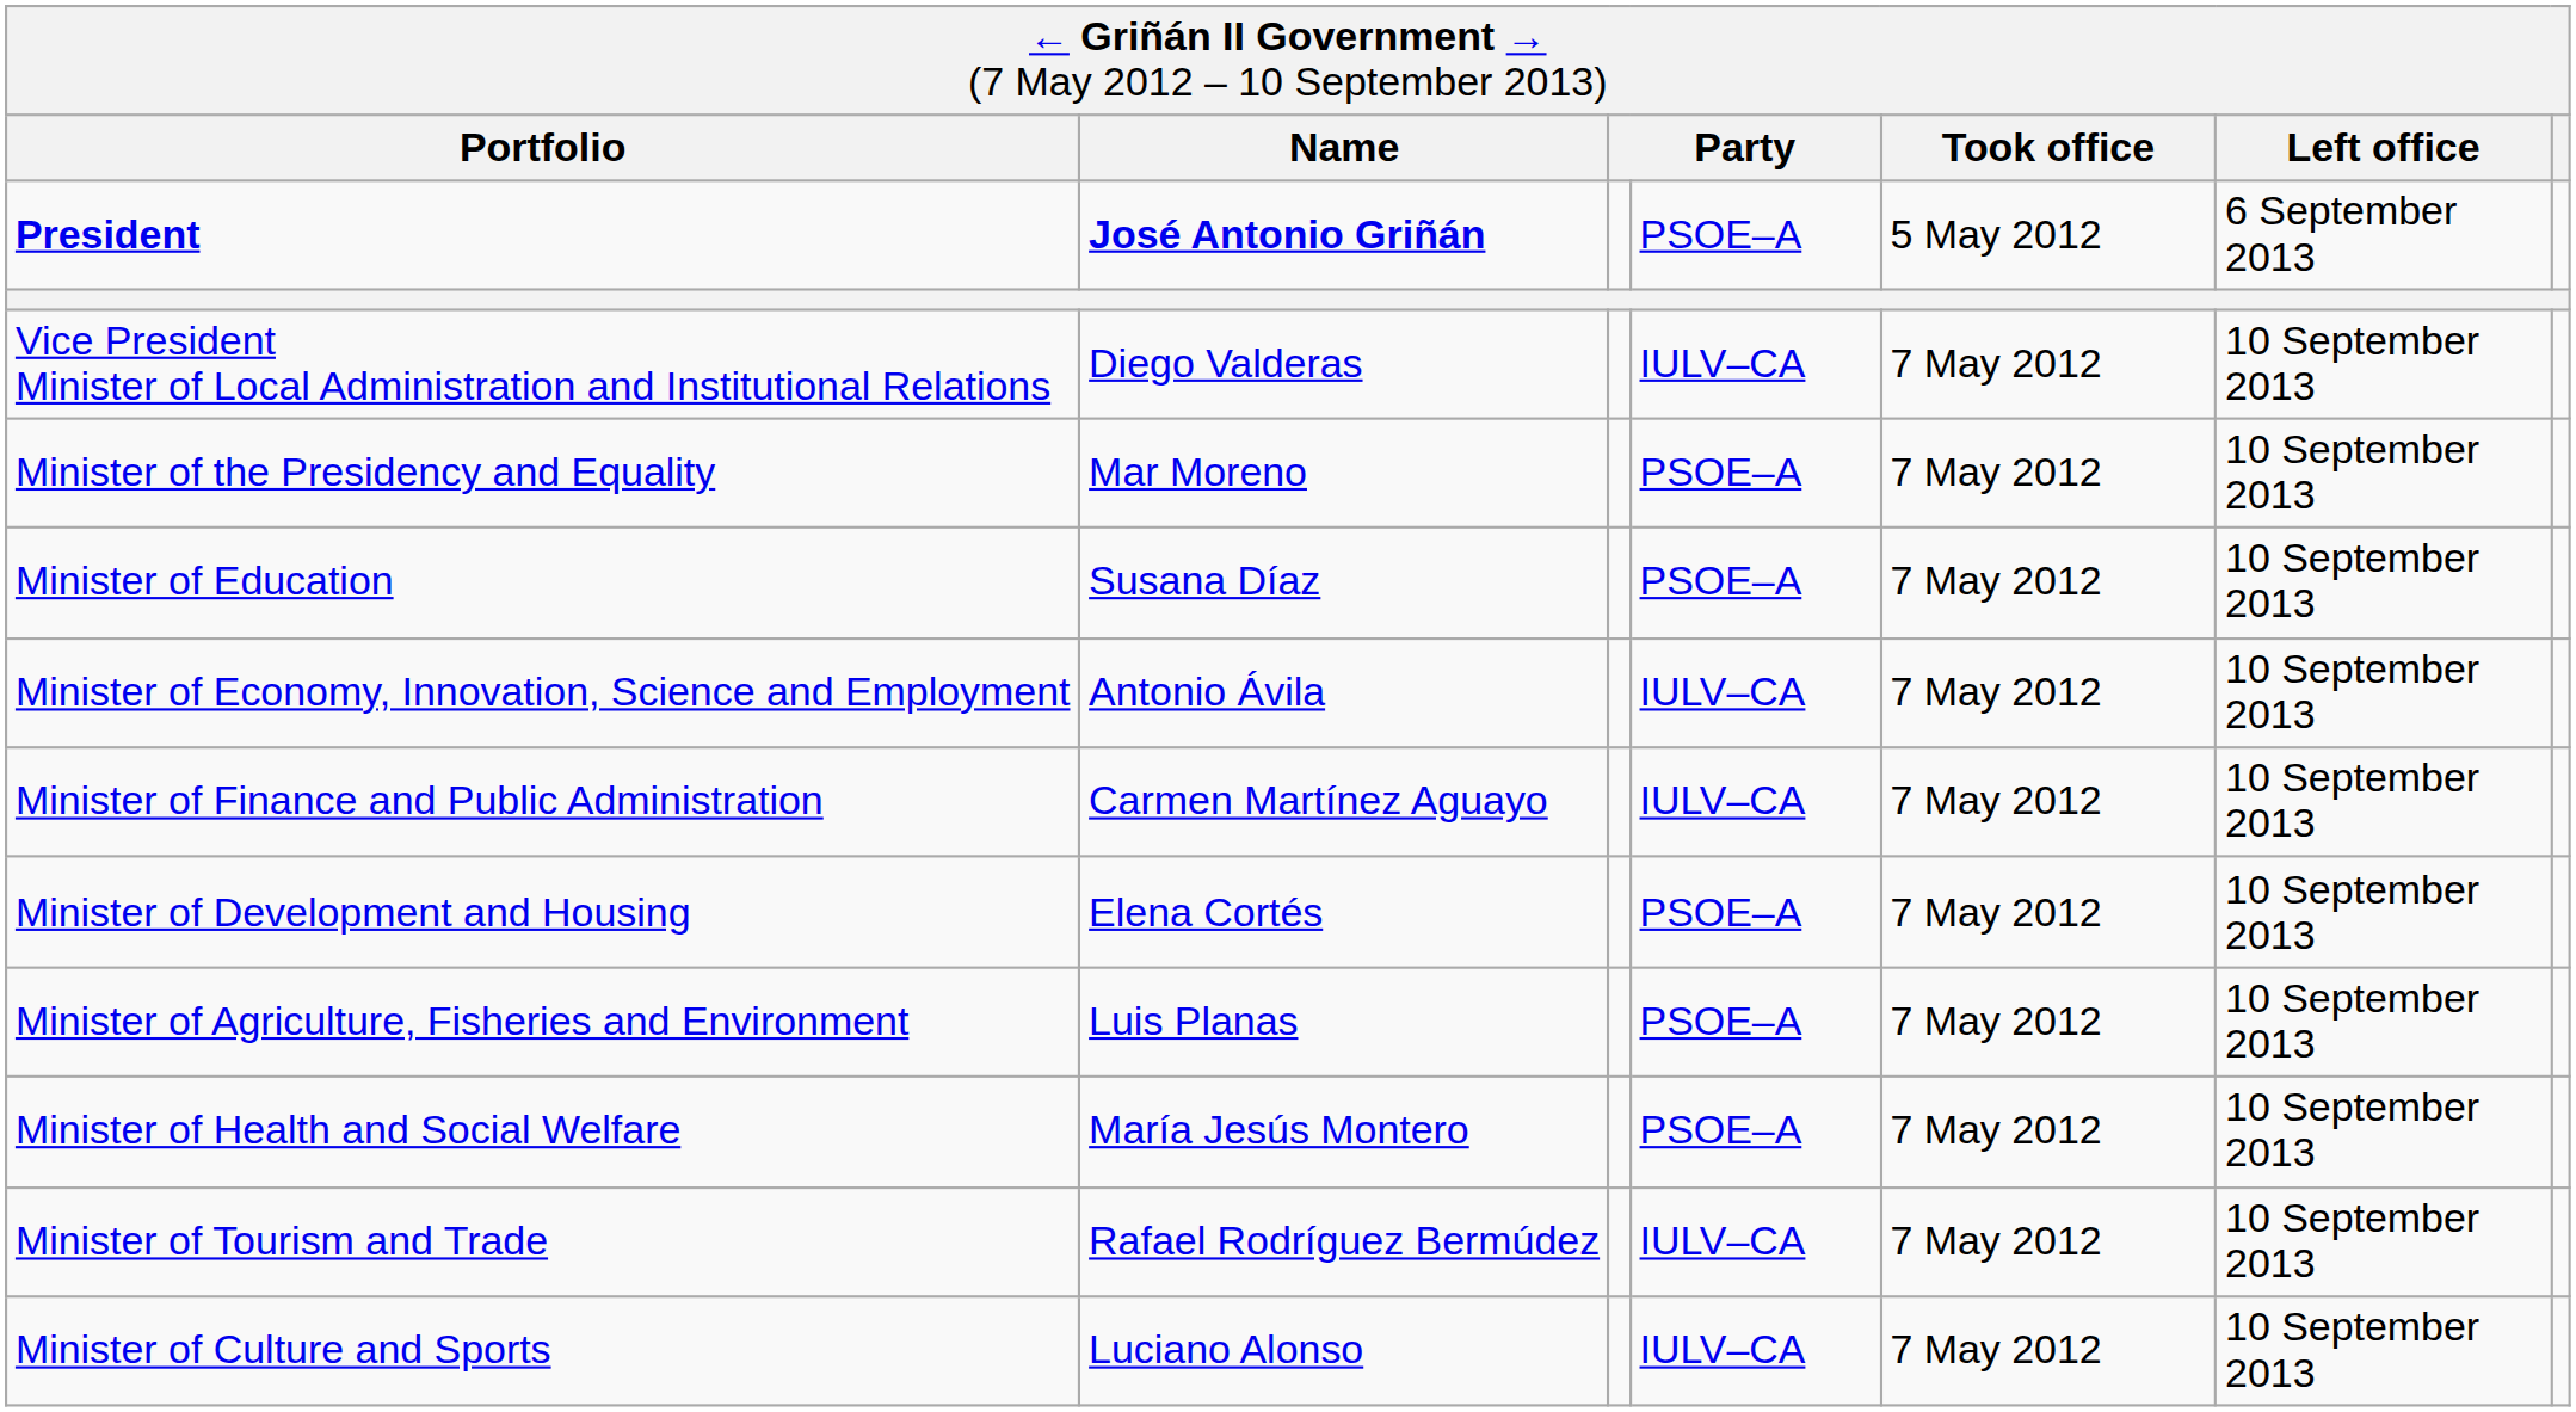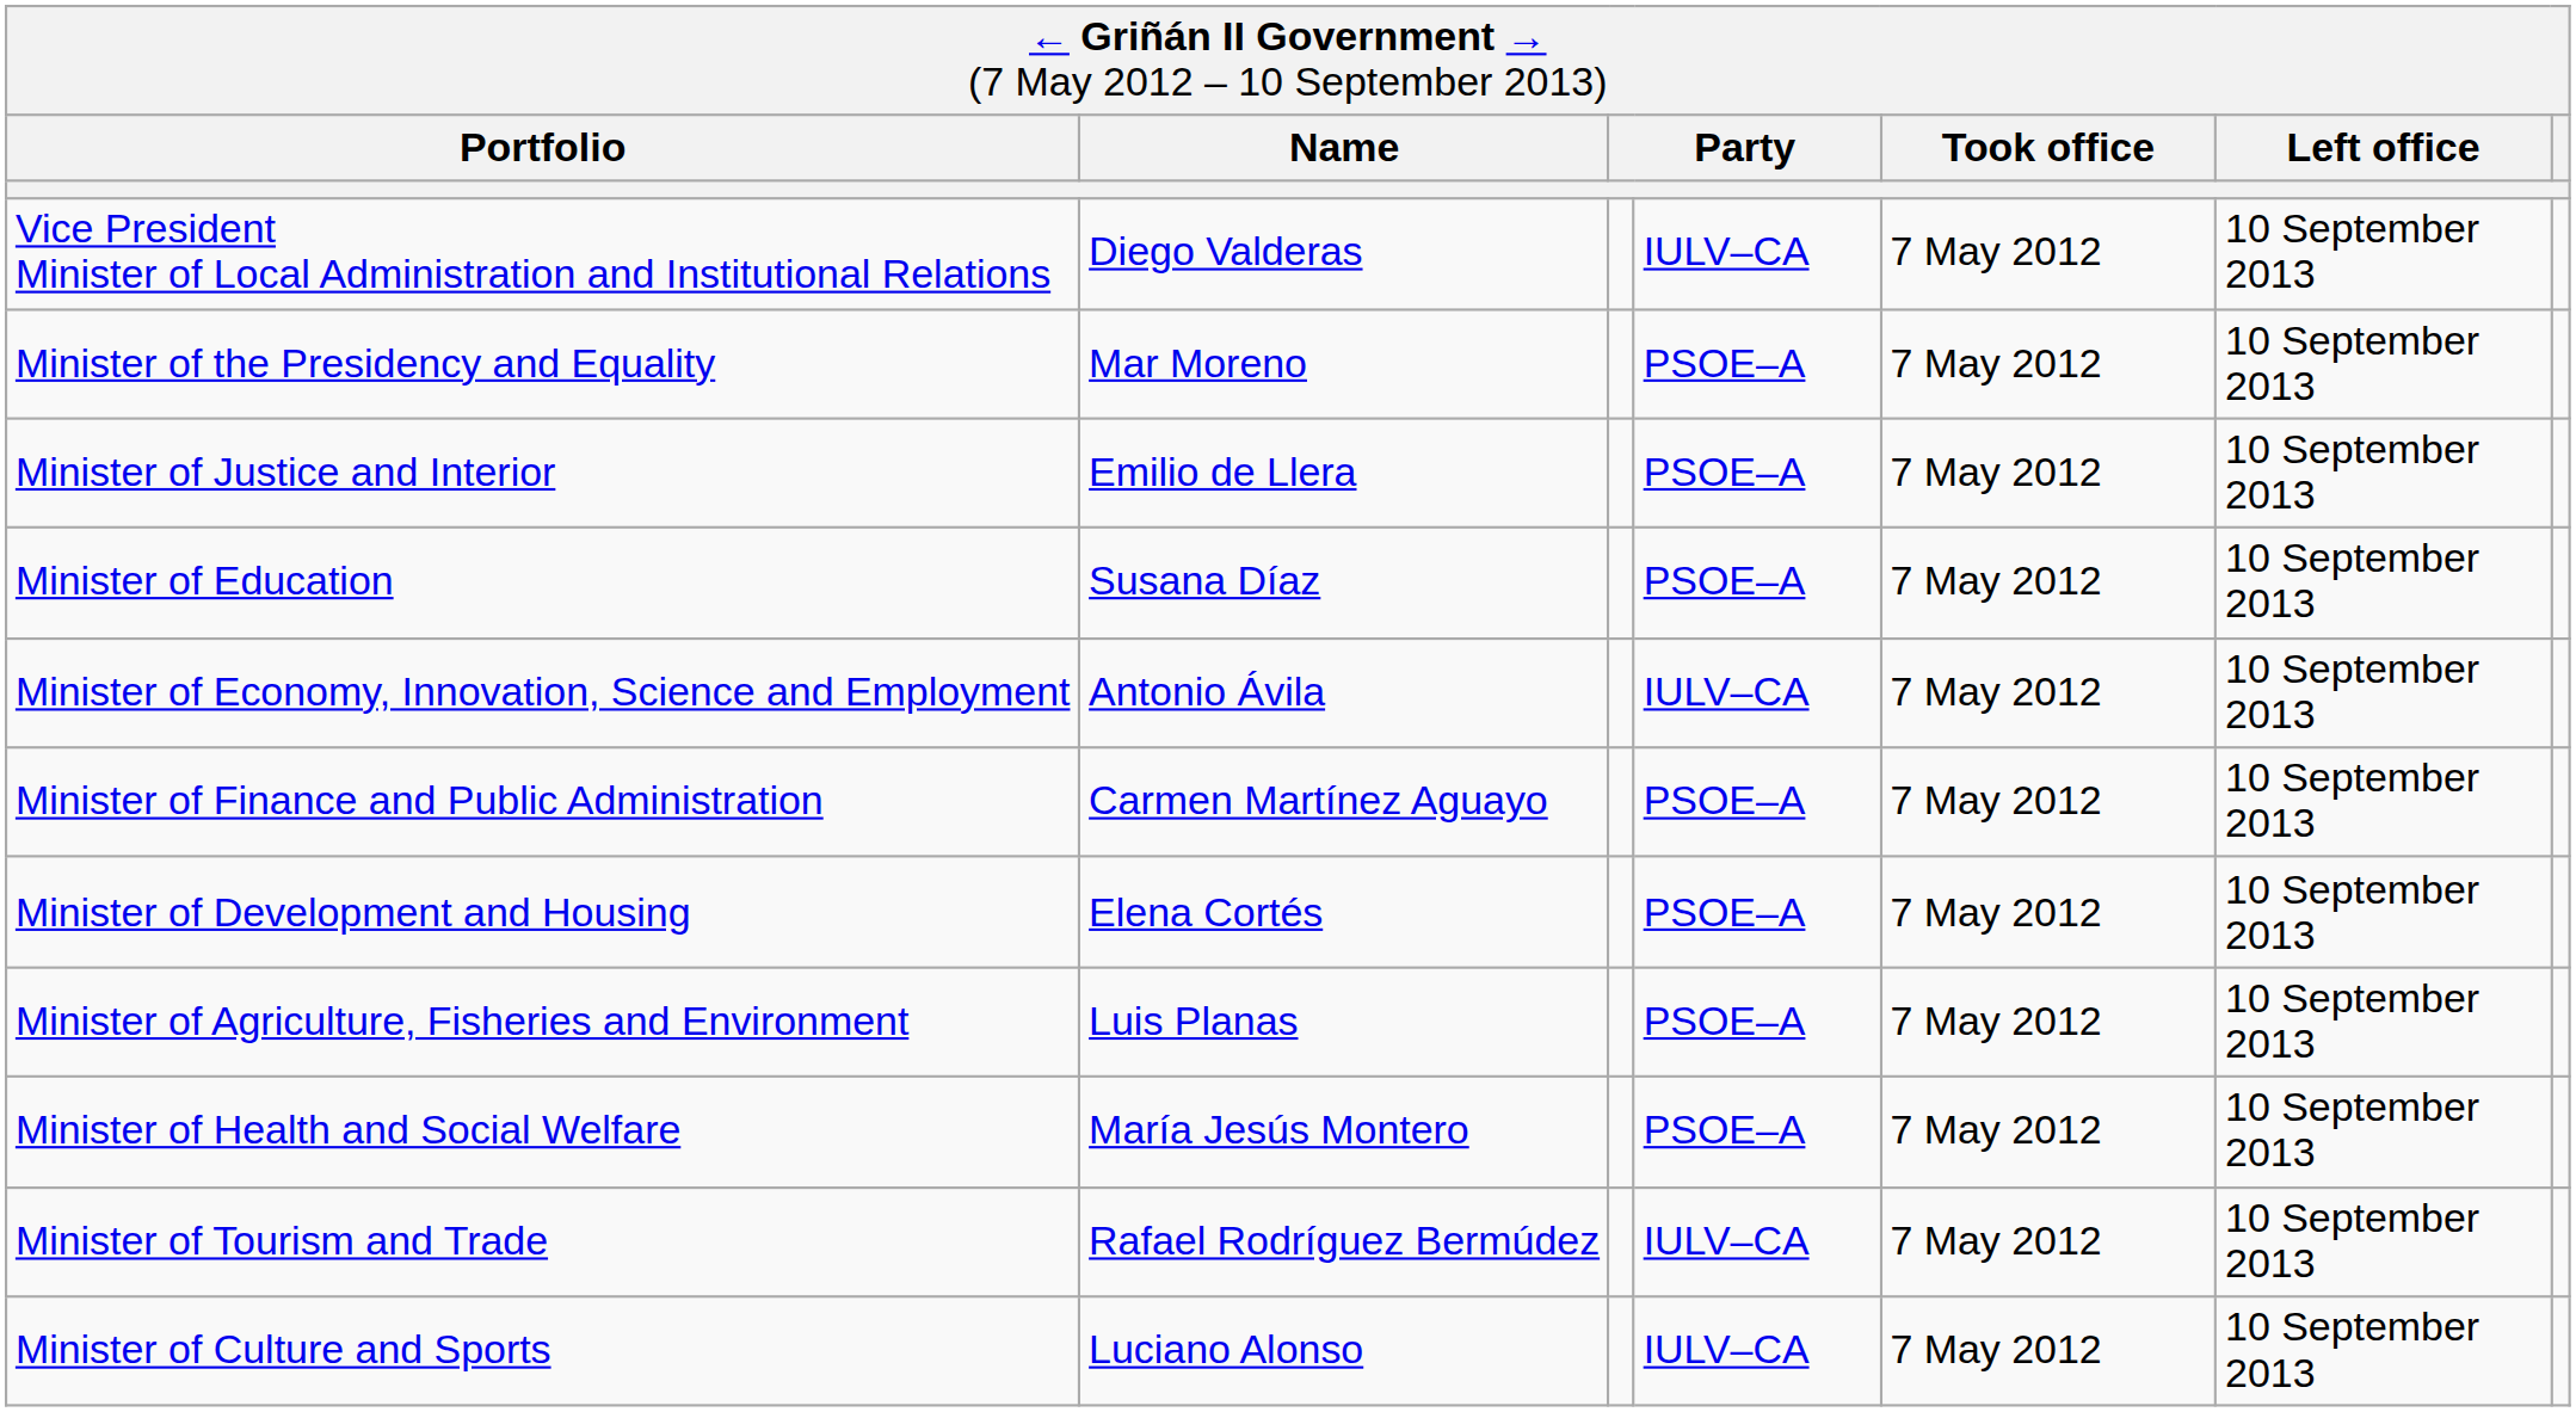- row: President | José Antonio Griñán | PSOE–A | 5 May 2012 | 6 September 2013
+ row: Minister of Justice and Interior | Emilio de Llera | PSOE–A | 7 May 2012 | 10 September 2013
Minister of Finance and Public Administration | column 4: IULV–CA -> PSOE–A
